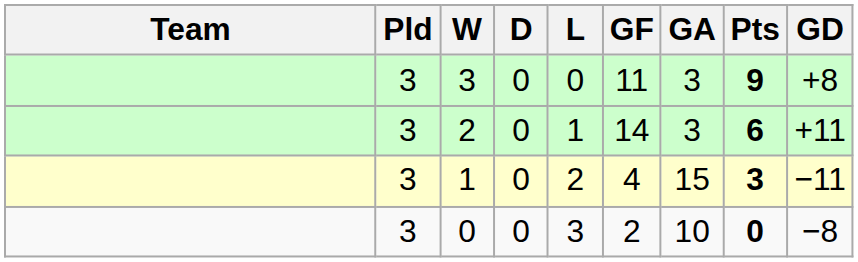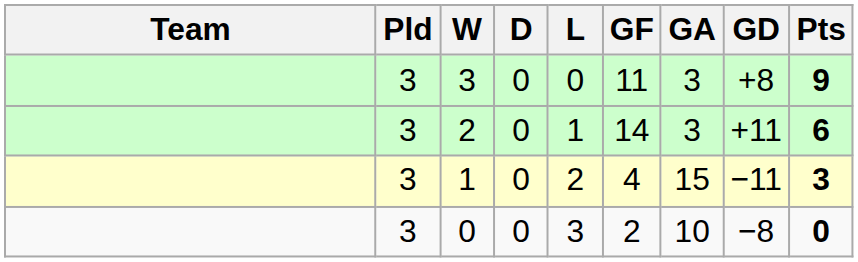columns swapped: GD <-> Pts
